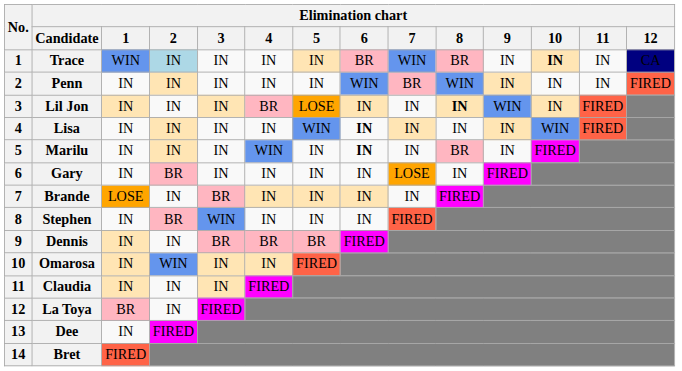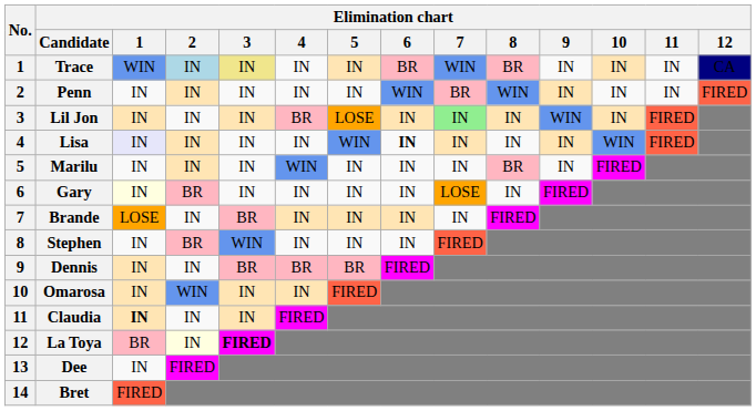Trace | Elimination chart / 3: no background -> khaki background
Trace | Elimination chart / 10: bold -> normal
Lil Jon | Elimination chart / 7: no background -> lightgreen background
Lil Jon | Elimination chart / 8: bold -> normal
Lisa | Elimination chart / 1: no background -> lavender background
Marilu | Elimination chart / 6: bold -> normal
Gary | Elimination chart / 1: no background -> lightyellow background
Claudia | Elimination chart / 1: normal -> bold
La Toya | Elimination chart / 2: no background -> lightyellow background
La Toya | Elimination chart / 3: normal -> bold
